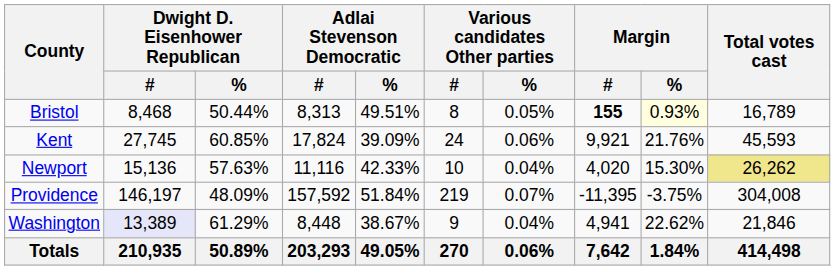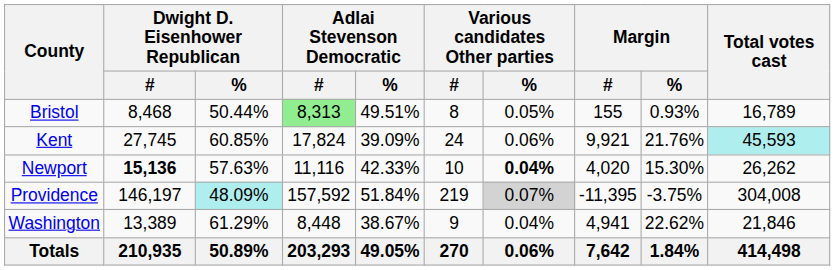Bristol | Adlai Stevenson Democratic / #: no background -> lightgreen background
Bristol | Margin / #: bold -> normal
Bristol | Margin / %: lightyellow background -> no background
Kent | Total votes cast: no background -> paleturquoise background
Newport | Dwight D. Eisenhower Republican / #: normal -> bold
Newport | Various candidates Other parties / %: normal -> bold
Newport | Total votes cast: khaki background -> no background
Providence | Dwight D. Eisenhower Republican / %: no background -> paleturquoise background
Providence | Various candidates Other parties / %: no background -> lightgrey background
Washington | Dwight D. Eisenhower Republican / #: lavender background -> no background
